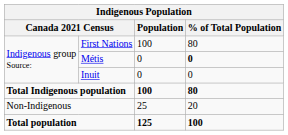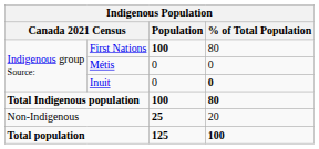First Nations | Population: normal -> bold
Métis | % of Total Population: bold -> normal
Inuit | % of Total Population: normal -> bold
Non-Indigenous | Population: normal -> bold
